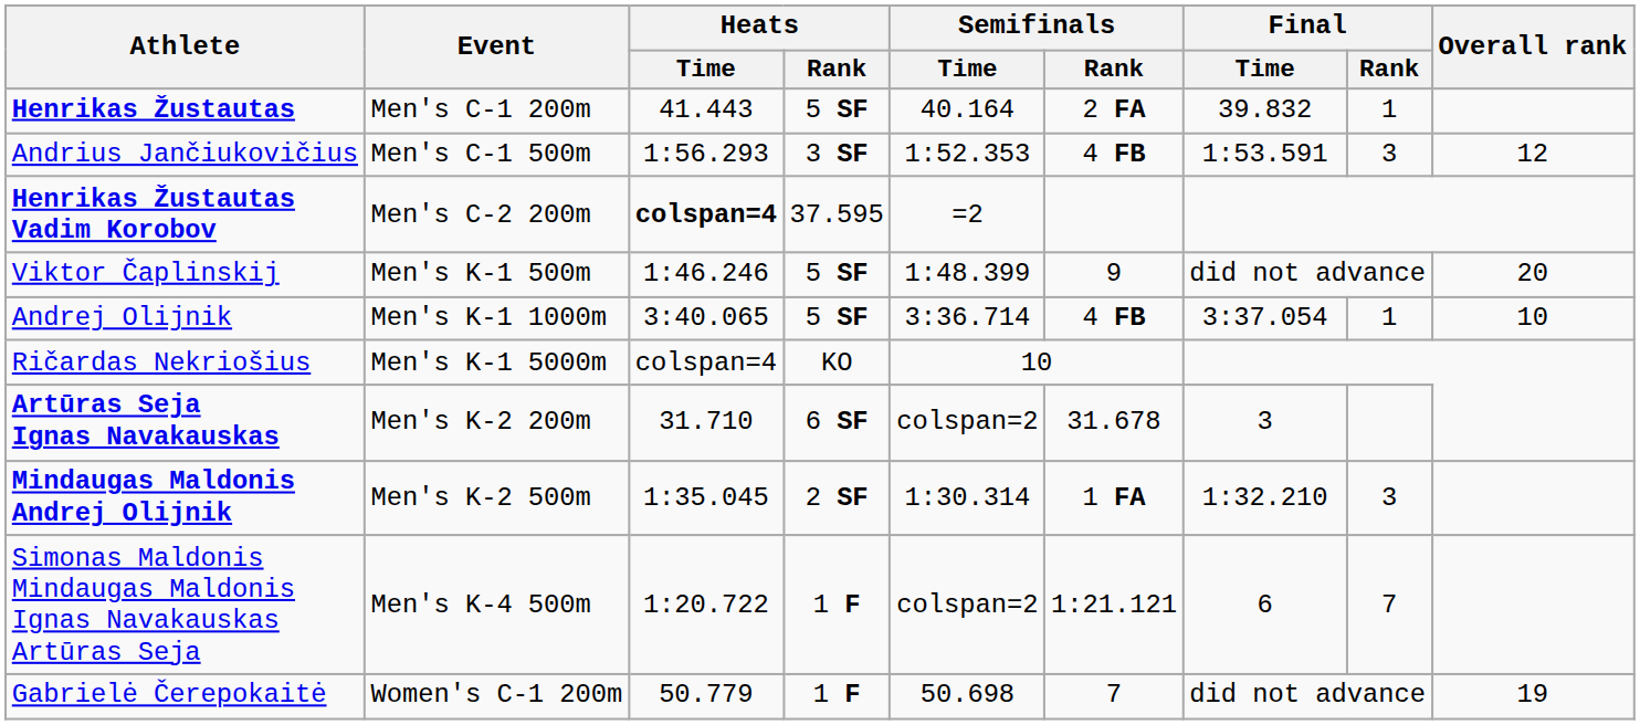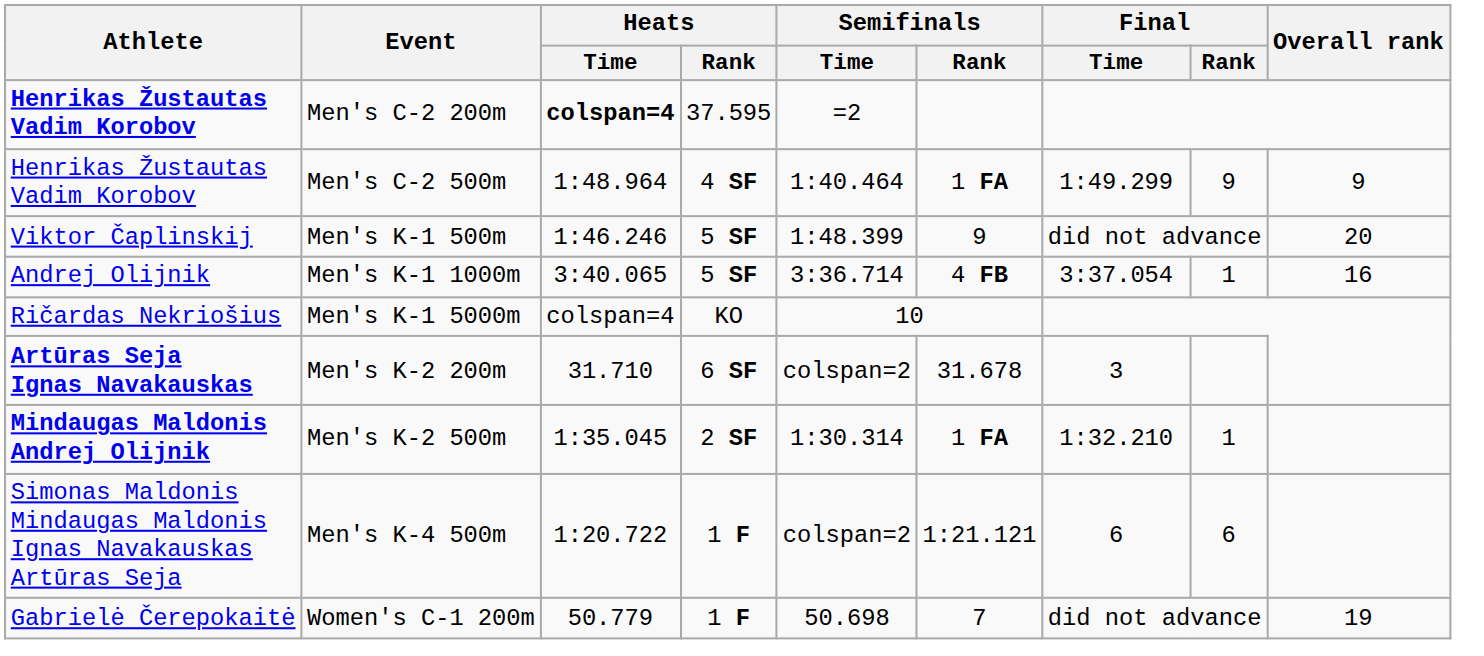- row: Henrikas Žustautas | Men's C-1 200m | 41.443 | 5 SF | 40.164 | 2 FA | 39.832 | 1
- row: Andrius Jančiukovičius | Men's C-1 500m | 1:56.293 | 3 SF | 1:52.353 | 4 FB | 1:53.591 | 3 | 12
+ row: Henrikas Žustautas Vadim Korobov | Men's C-2 500m | 1:48.964 | 4 SF | 1:40.464 | 1 FA | 1:49.299 | 9 | 9
Men's K-1 1000m | Overall rank: 10 -> 16
Men's K-2 500m | Final / Rank: 3 -> 1
Men's K-4 500m | Final / Rank: 7 -> 6
